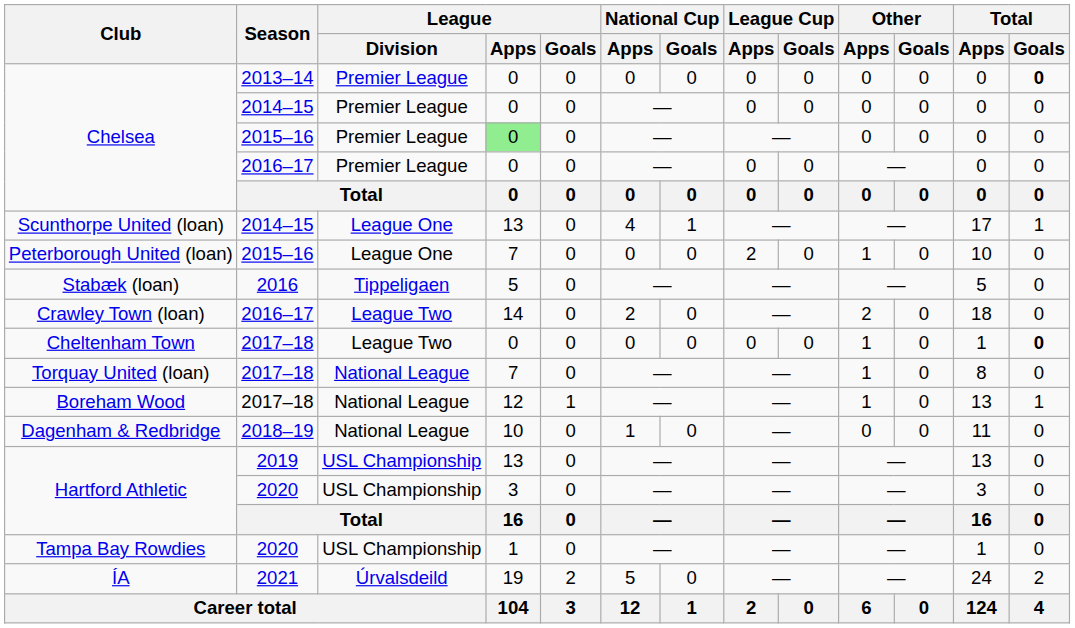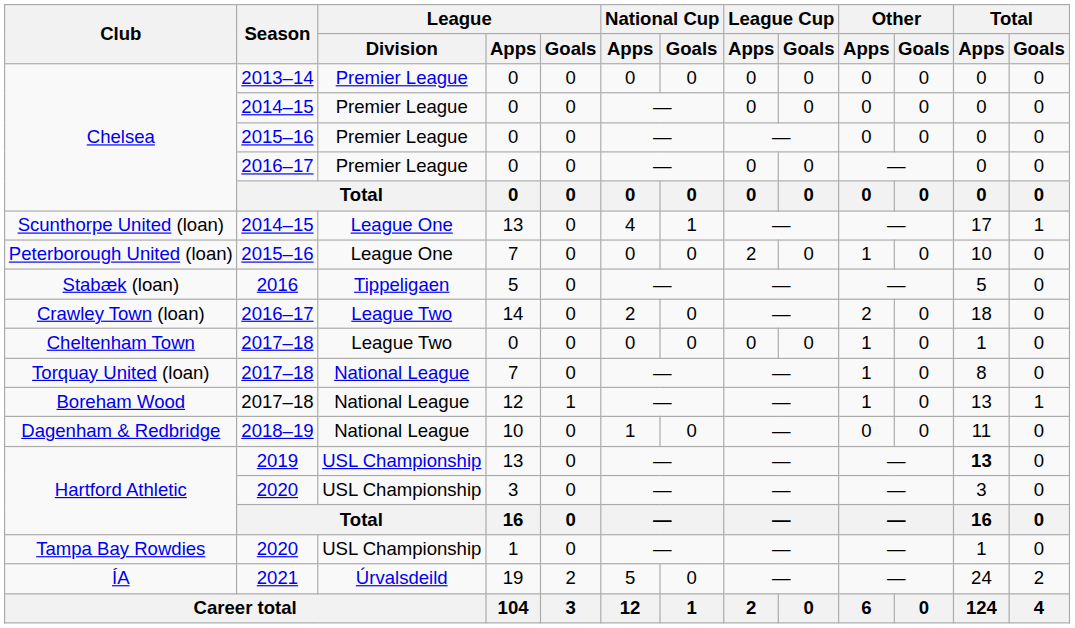Chelsea / 2013–14 | Total / Goals: bold -> normal
Chelsea / 2015–16 | League / Apps: lightgreen background -> no background
Cheltenham Town | Total / Goals: bold -> normal
Hartford Athletic / 2019 | Total / Apps: normal -> bold
